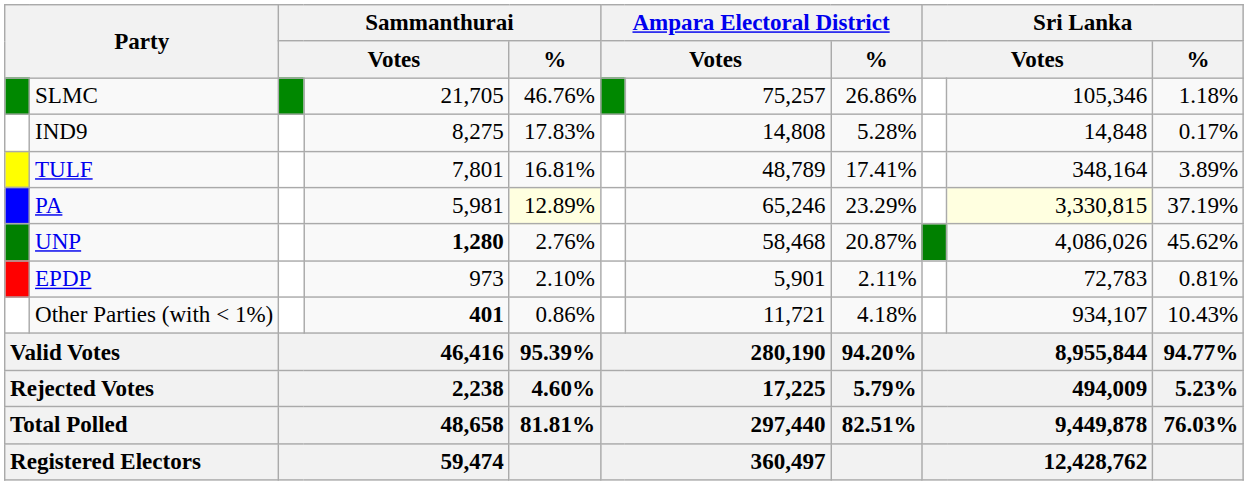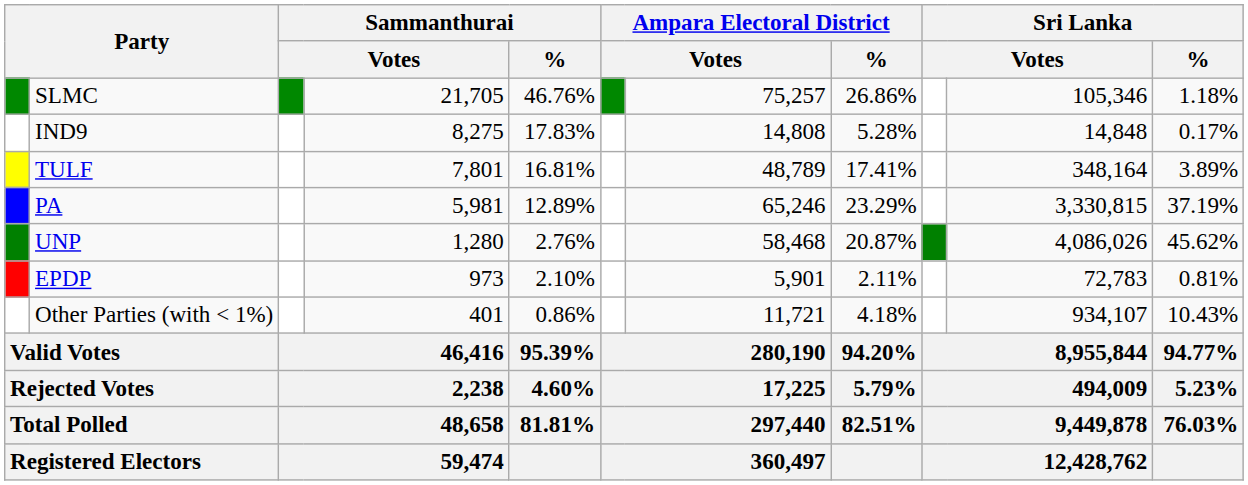PA | Sammanthurai / %: lightyellow background -> no background
PA | column 10: lightyellow background -> no background
UNP | column 4: bold -> normal
Other Parties (with < 1%) | column 4: bold -> normal
